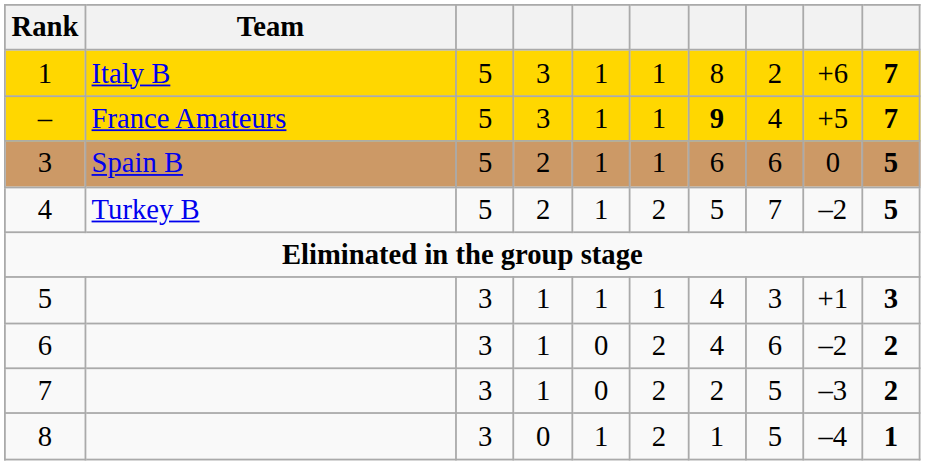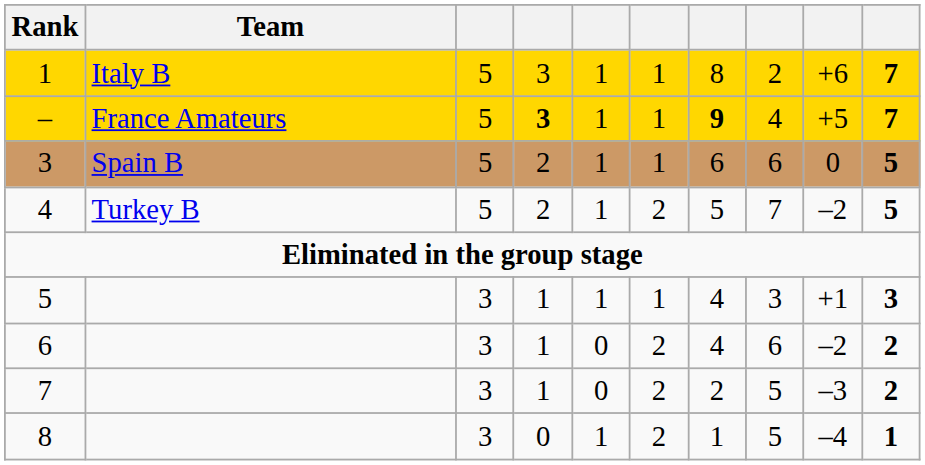– | column 4: normal -> bold
